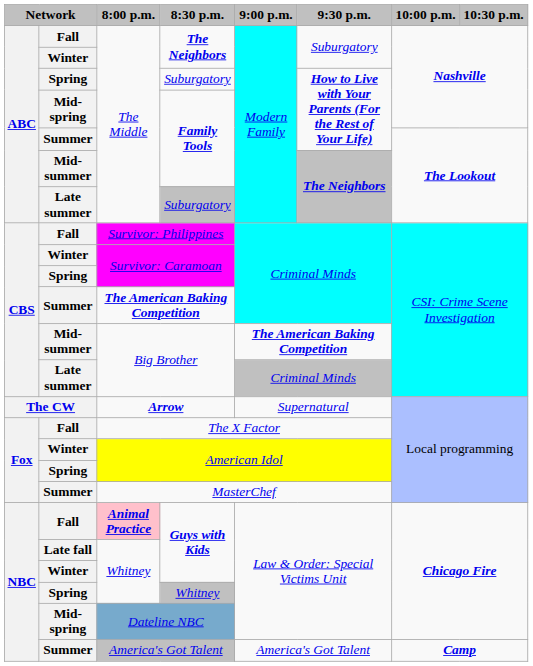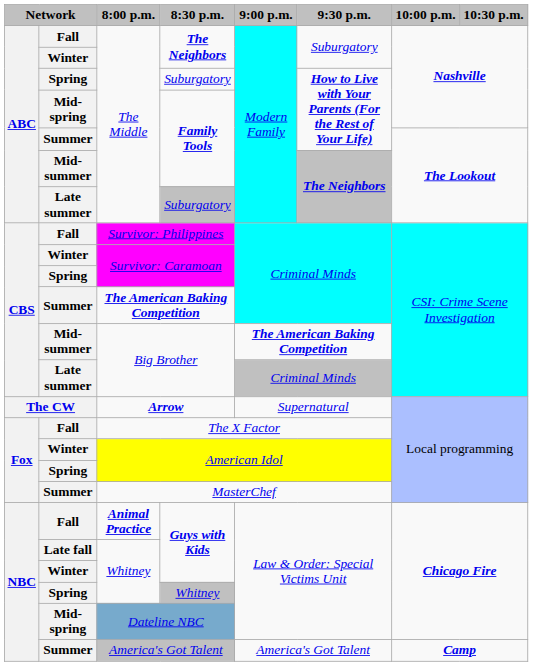Fall / Guys with Kids | 8:00 p.m.: pink background -> no background
